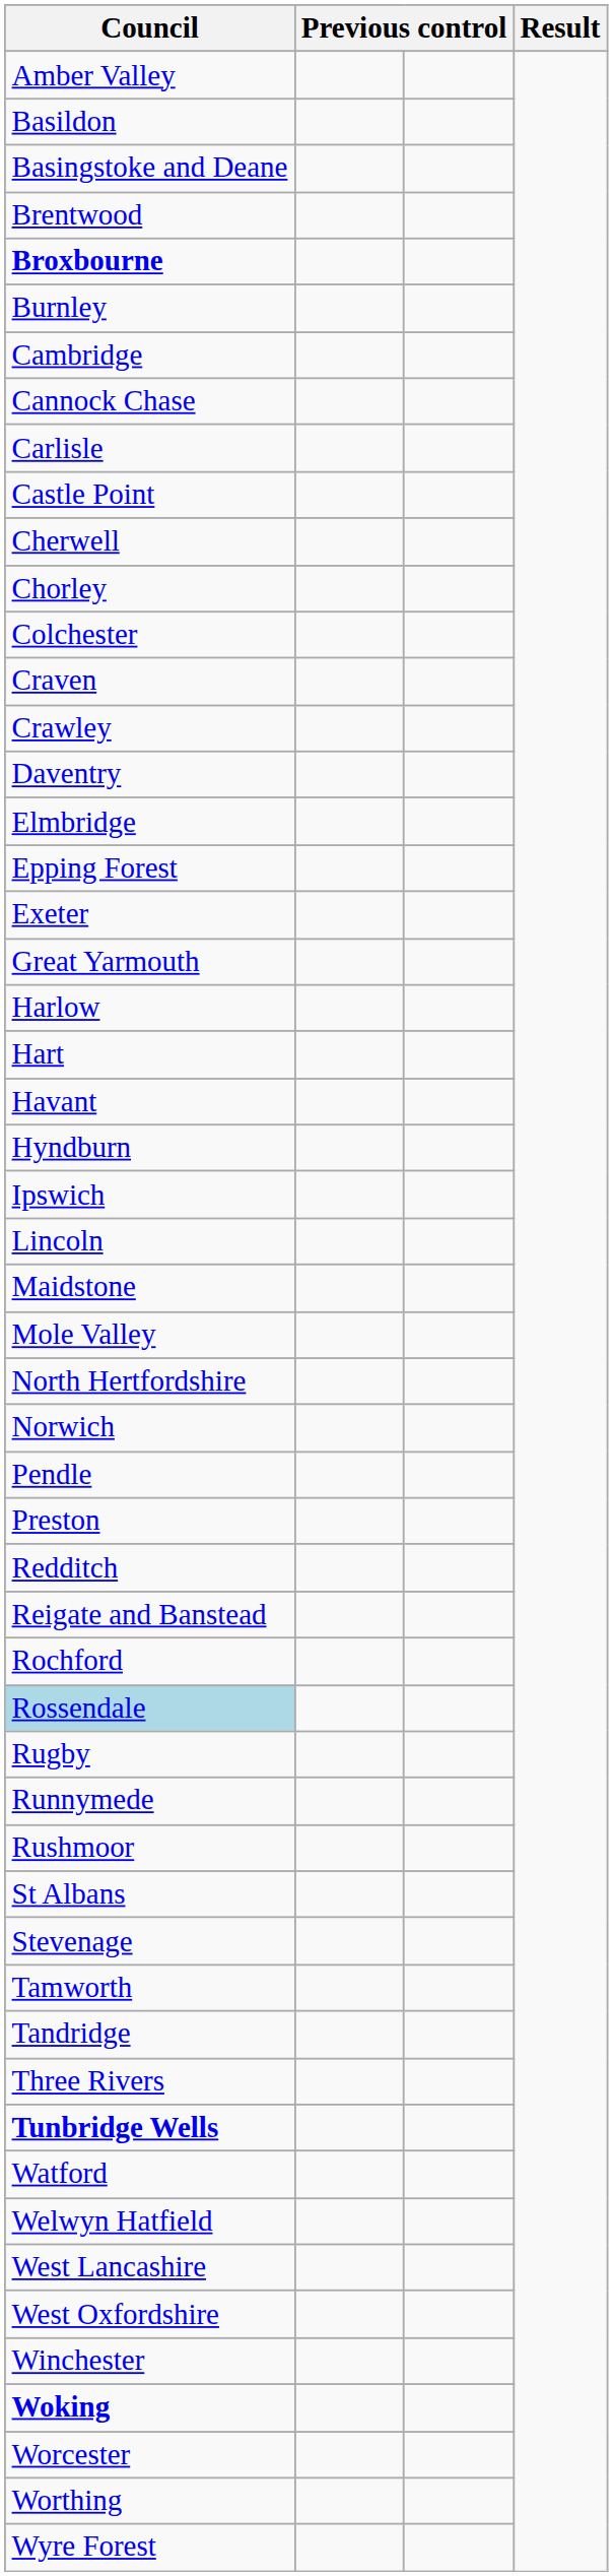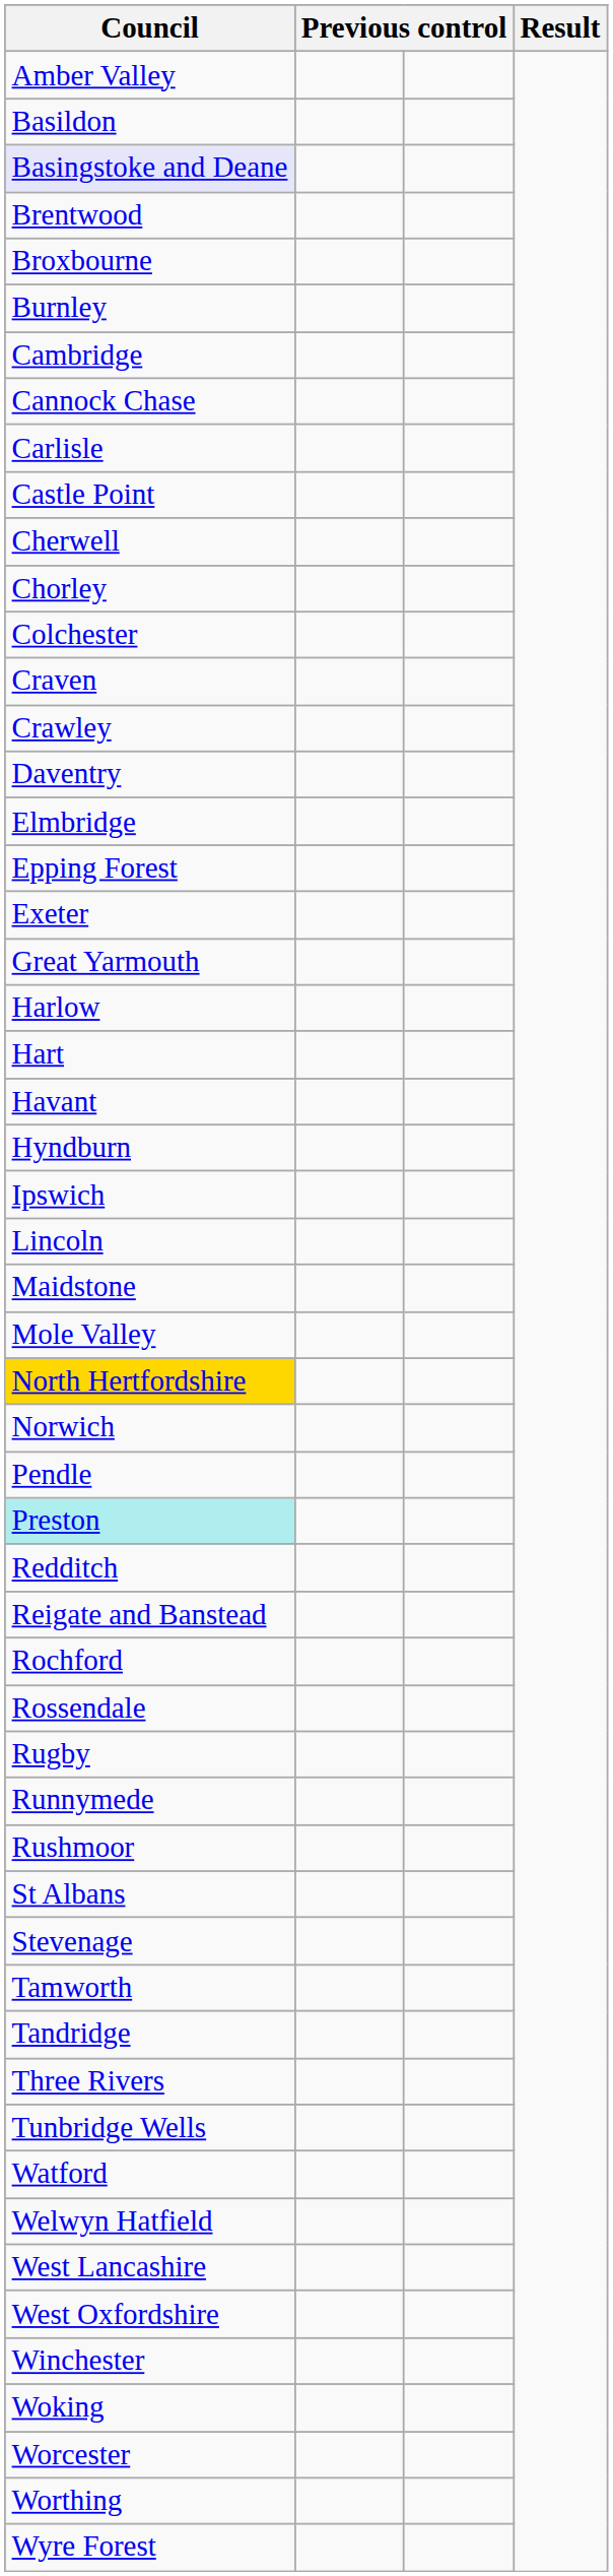Basingstoke and Deane | Council: no background -> lavender background
Broxbourne | Council: bold -> normal
North Hertfordshire | Council: no background -> gold background
Preston | Council: no background -> paleturquoise background
Rossendale | Council: lightblue background -> no background
Tunbridge Wells | Council: bold -> normal
Woking | Council: bold -> normal
